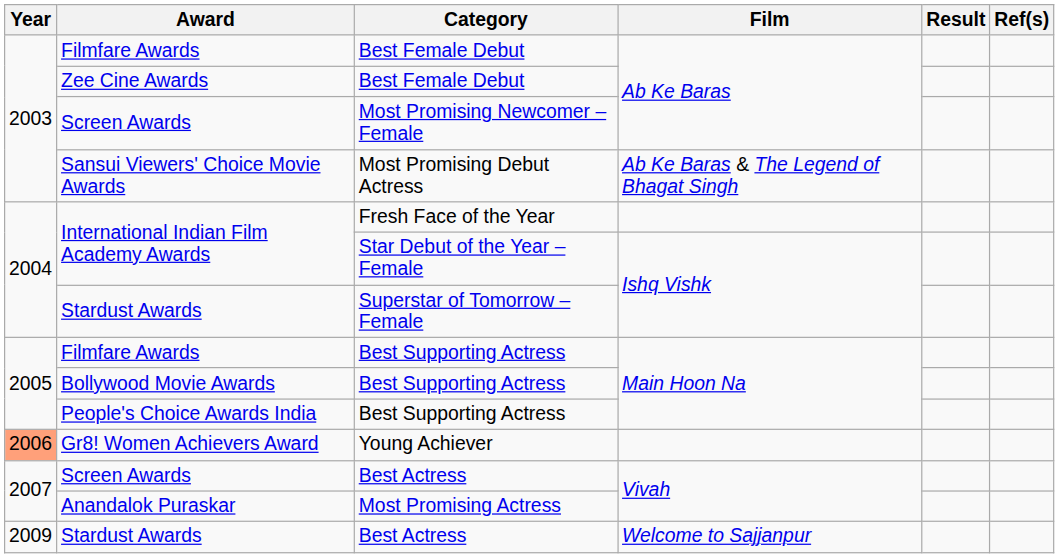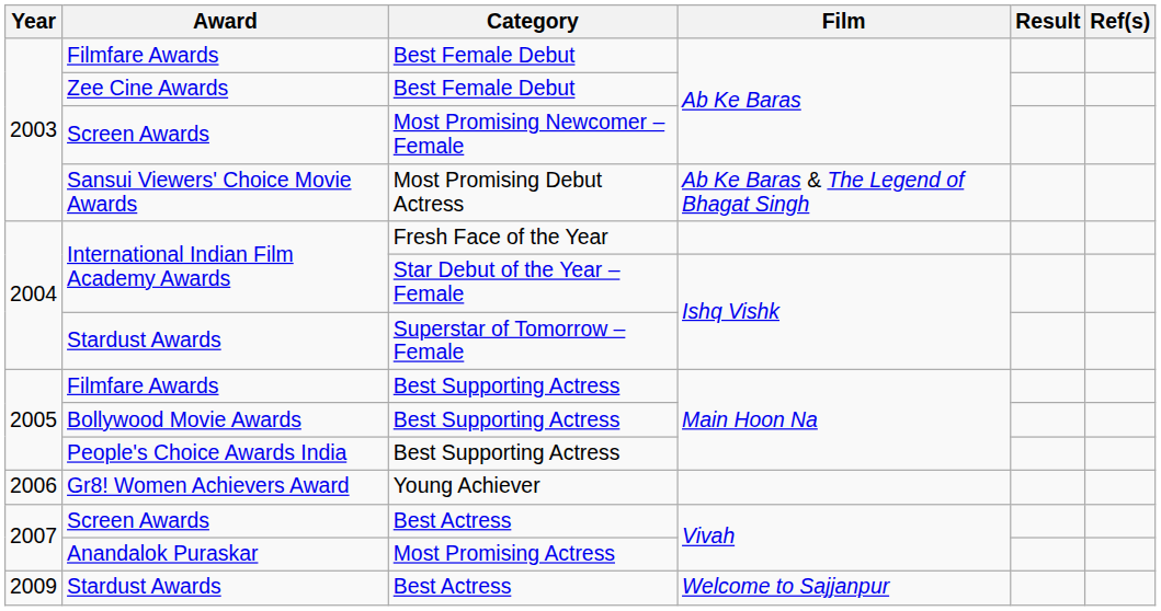Gr8! Women Achievers Award | Year: lightsalmon background -> no background
